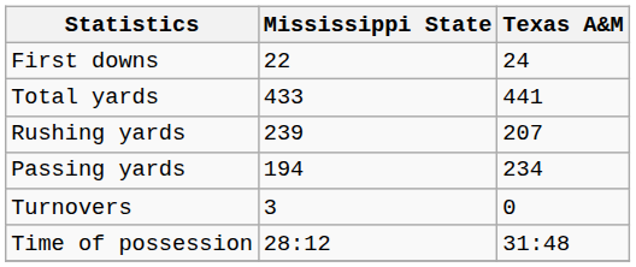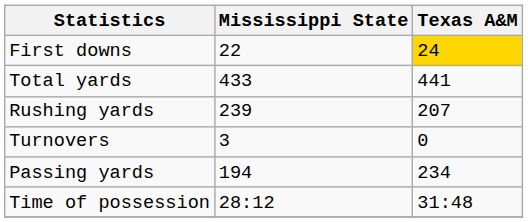First downs | Texas A&M: no background -> gold background
rows swapped: Passing yards <-> Turnovers
